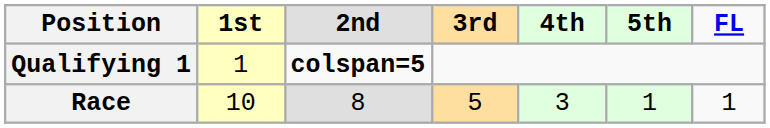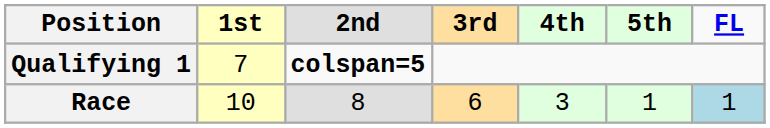Qualifying 1 | 1st: 1 -> 7
Race | 3rd: 5 -> 6
Race | FL: no background -> lightblue background
